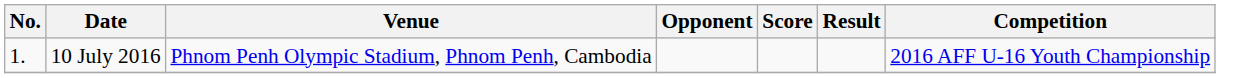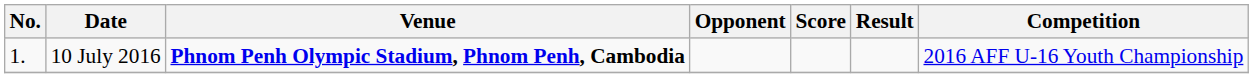10 July 2016 | Venue: normal -> bold
